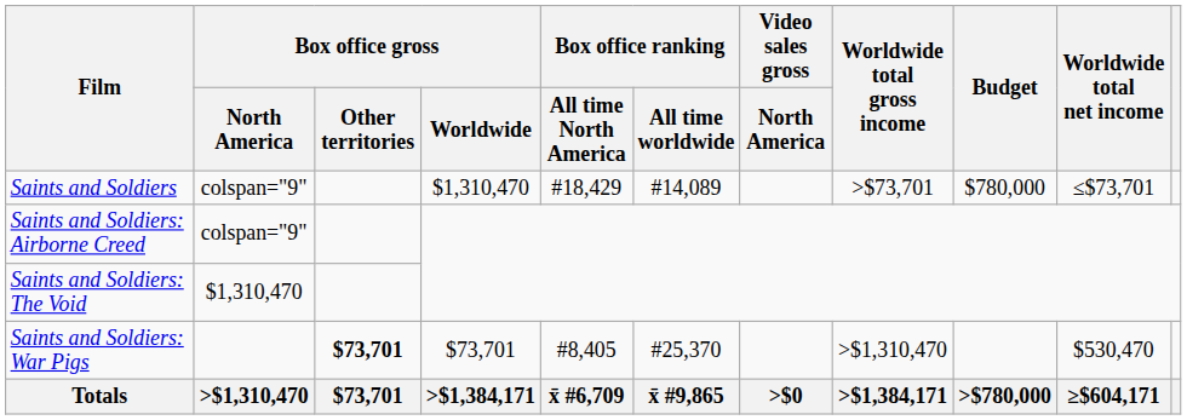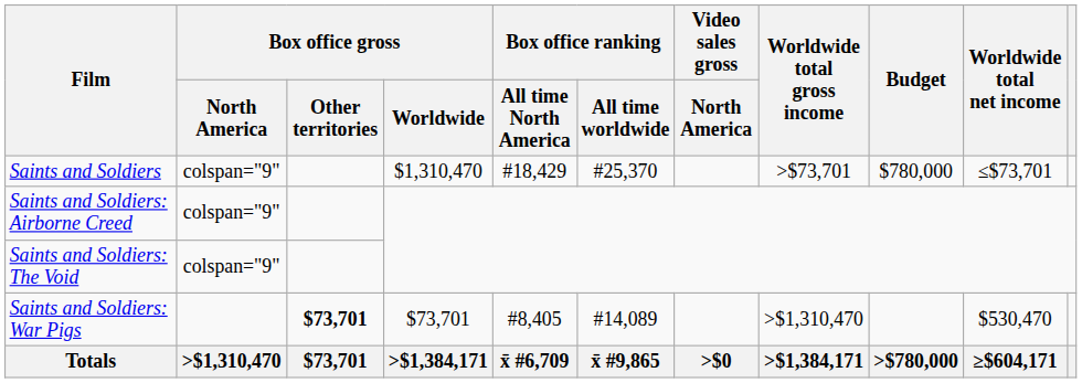Saints and Soldiers | Box office ranking / All time worldwide: #14,089 -> #25,370
Saints and Soldiers: The Void | Box office gross / North America: $1,310,470 -> colspan="9"
Saints and Soldiers: War Pigs | Box office ranking / All time worldwide: #25,370 -> #14,089
